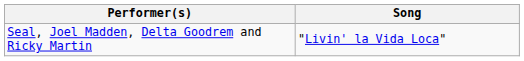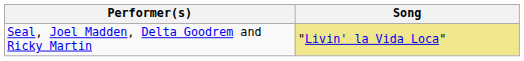Seal, Joel Madden, Delta Goodrem and Ricky Martin | Song: no background -> khaki background
